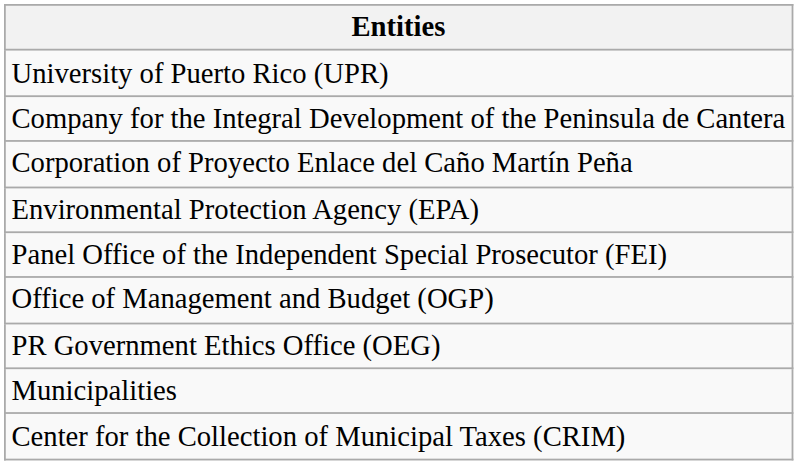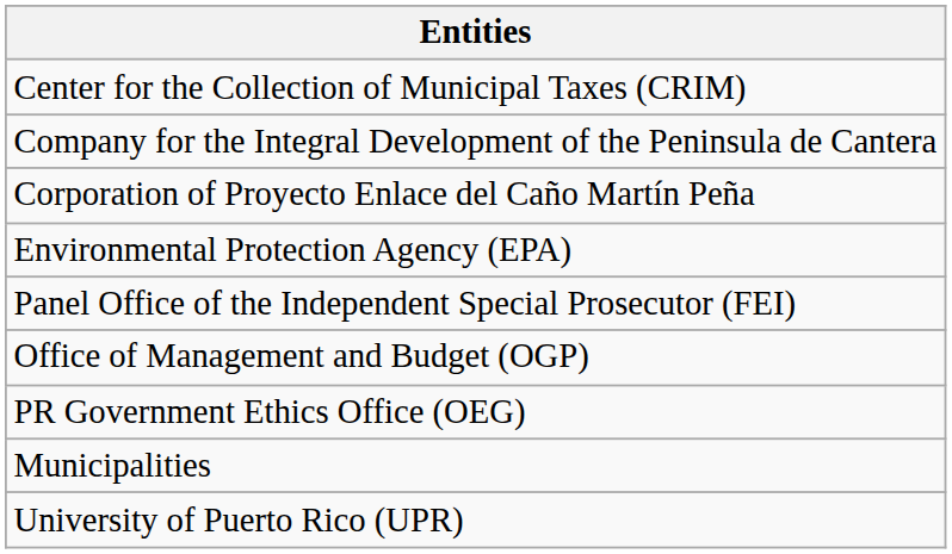row 2 | column 1: University of Puerto Rico (UPR) -> Center for the Collection of Municipal Taxes (CRIM)
row 10 | column 1: Center for the Collection of Municipal Taxes (CRIM) -> University of Puerto Rico (UPR)
